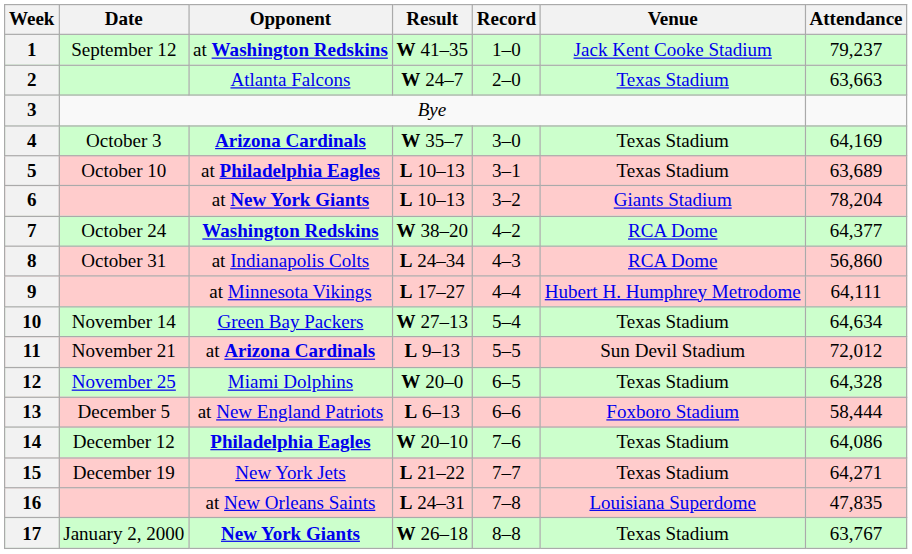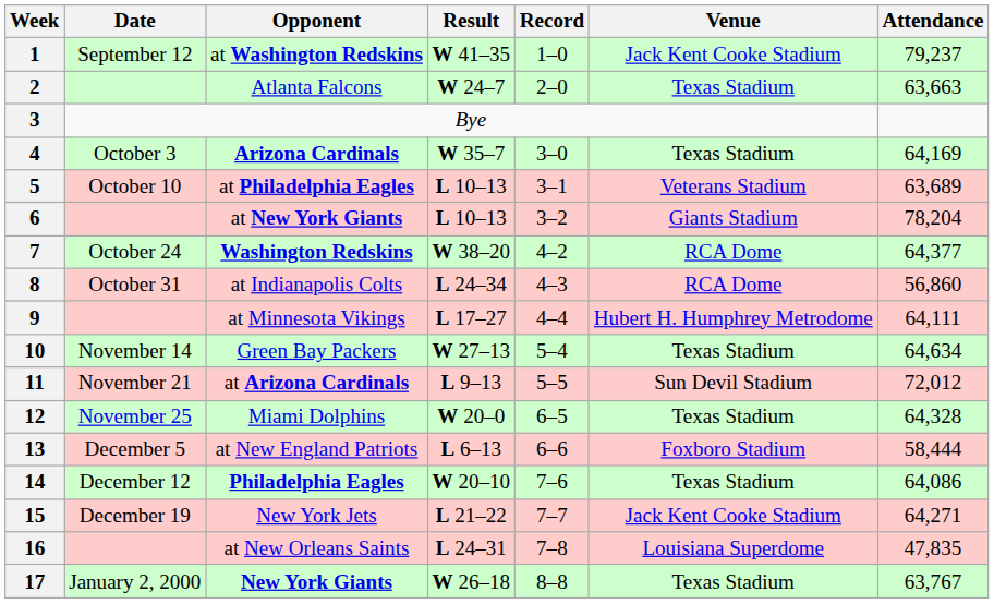5 | Venue: Texas Stadium -> Veterans Stadium
15 | Venue: Texas Stadium -> Jack Kent Cooke Stadium
